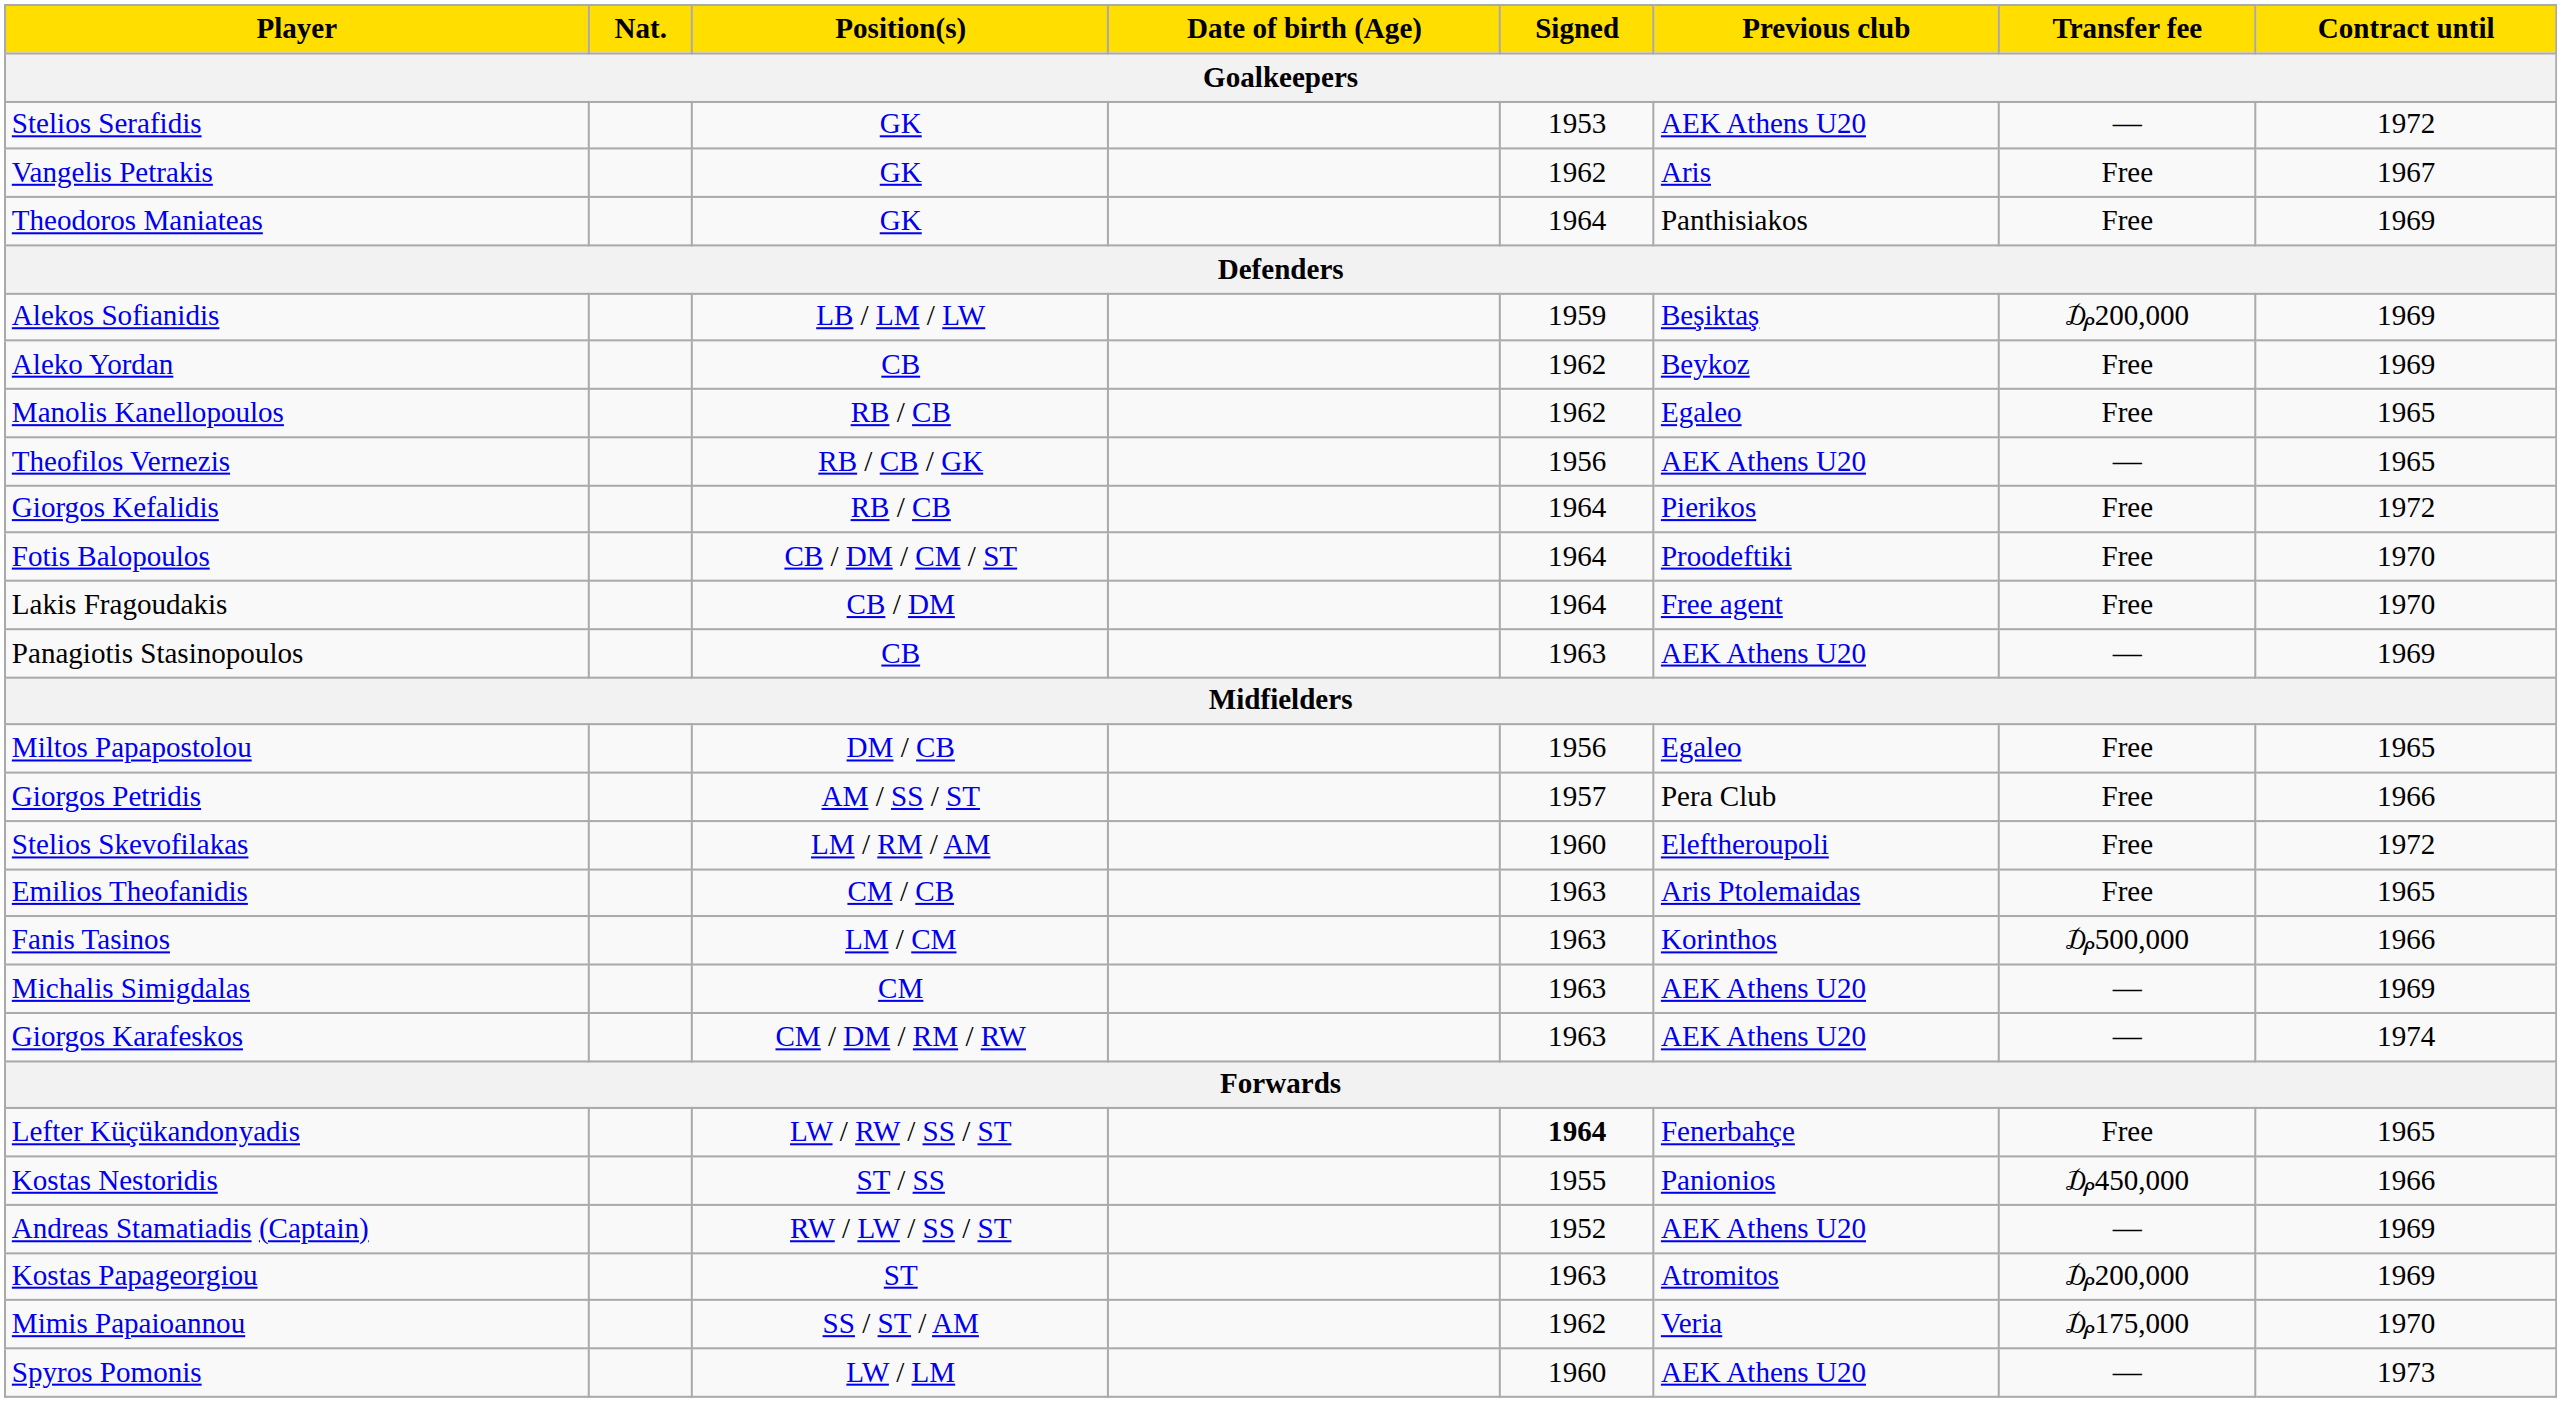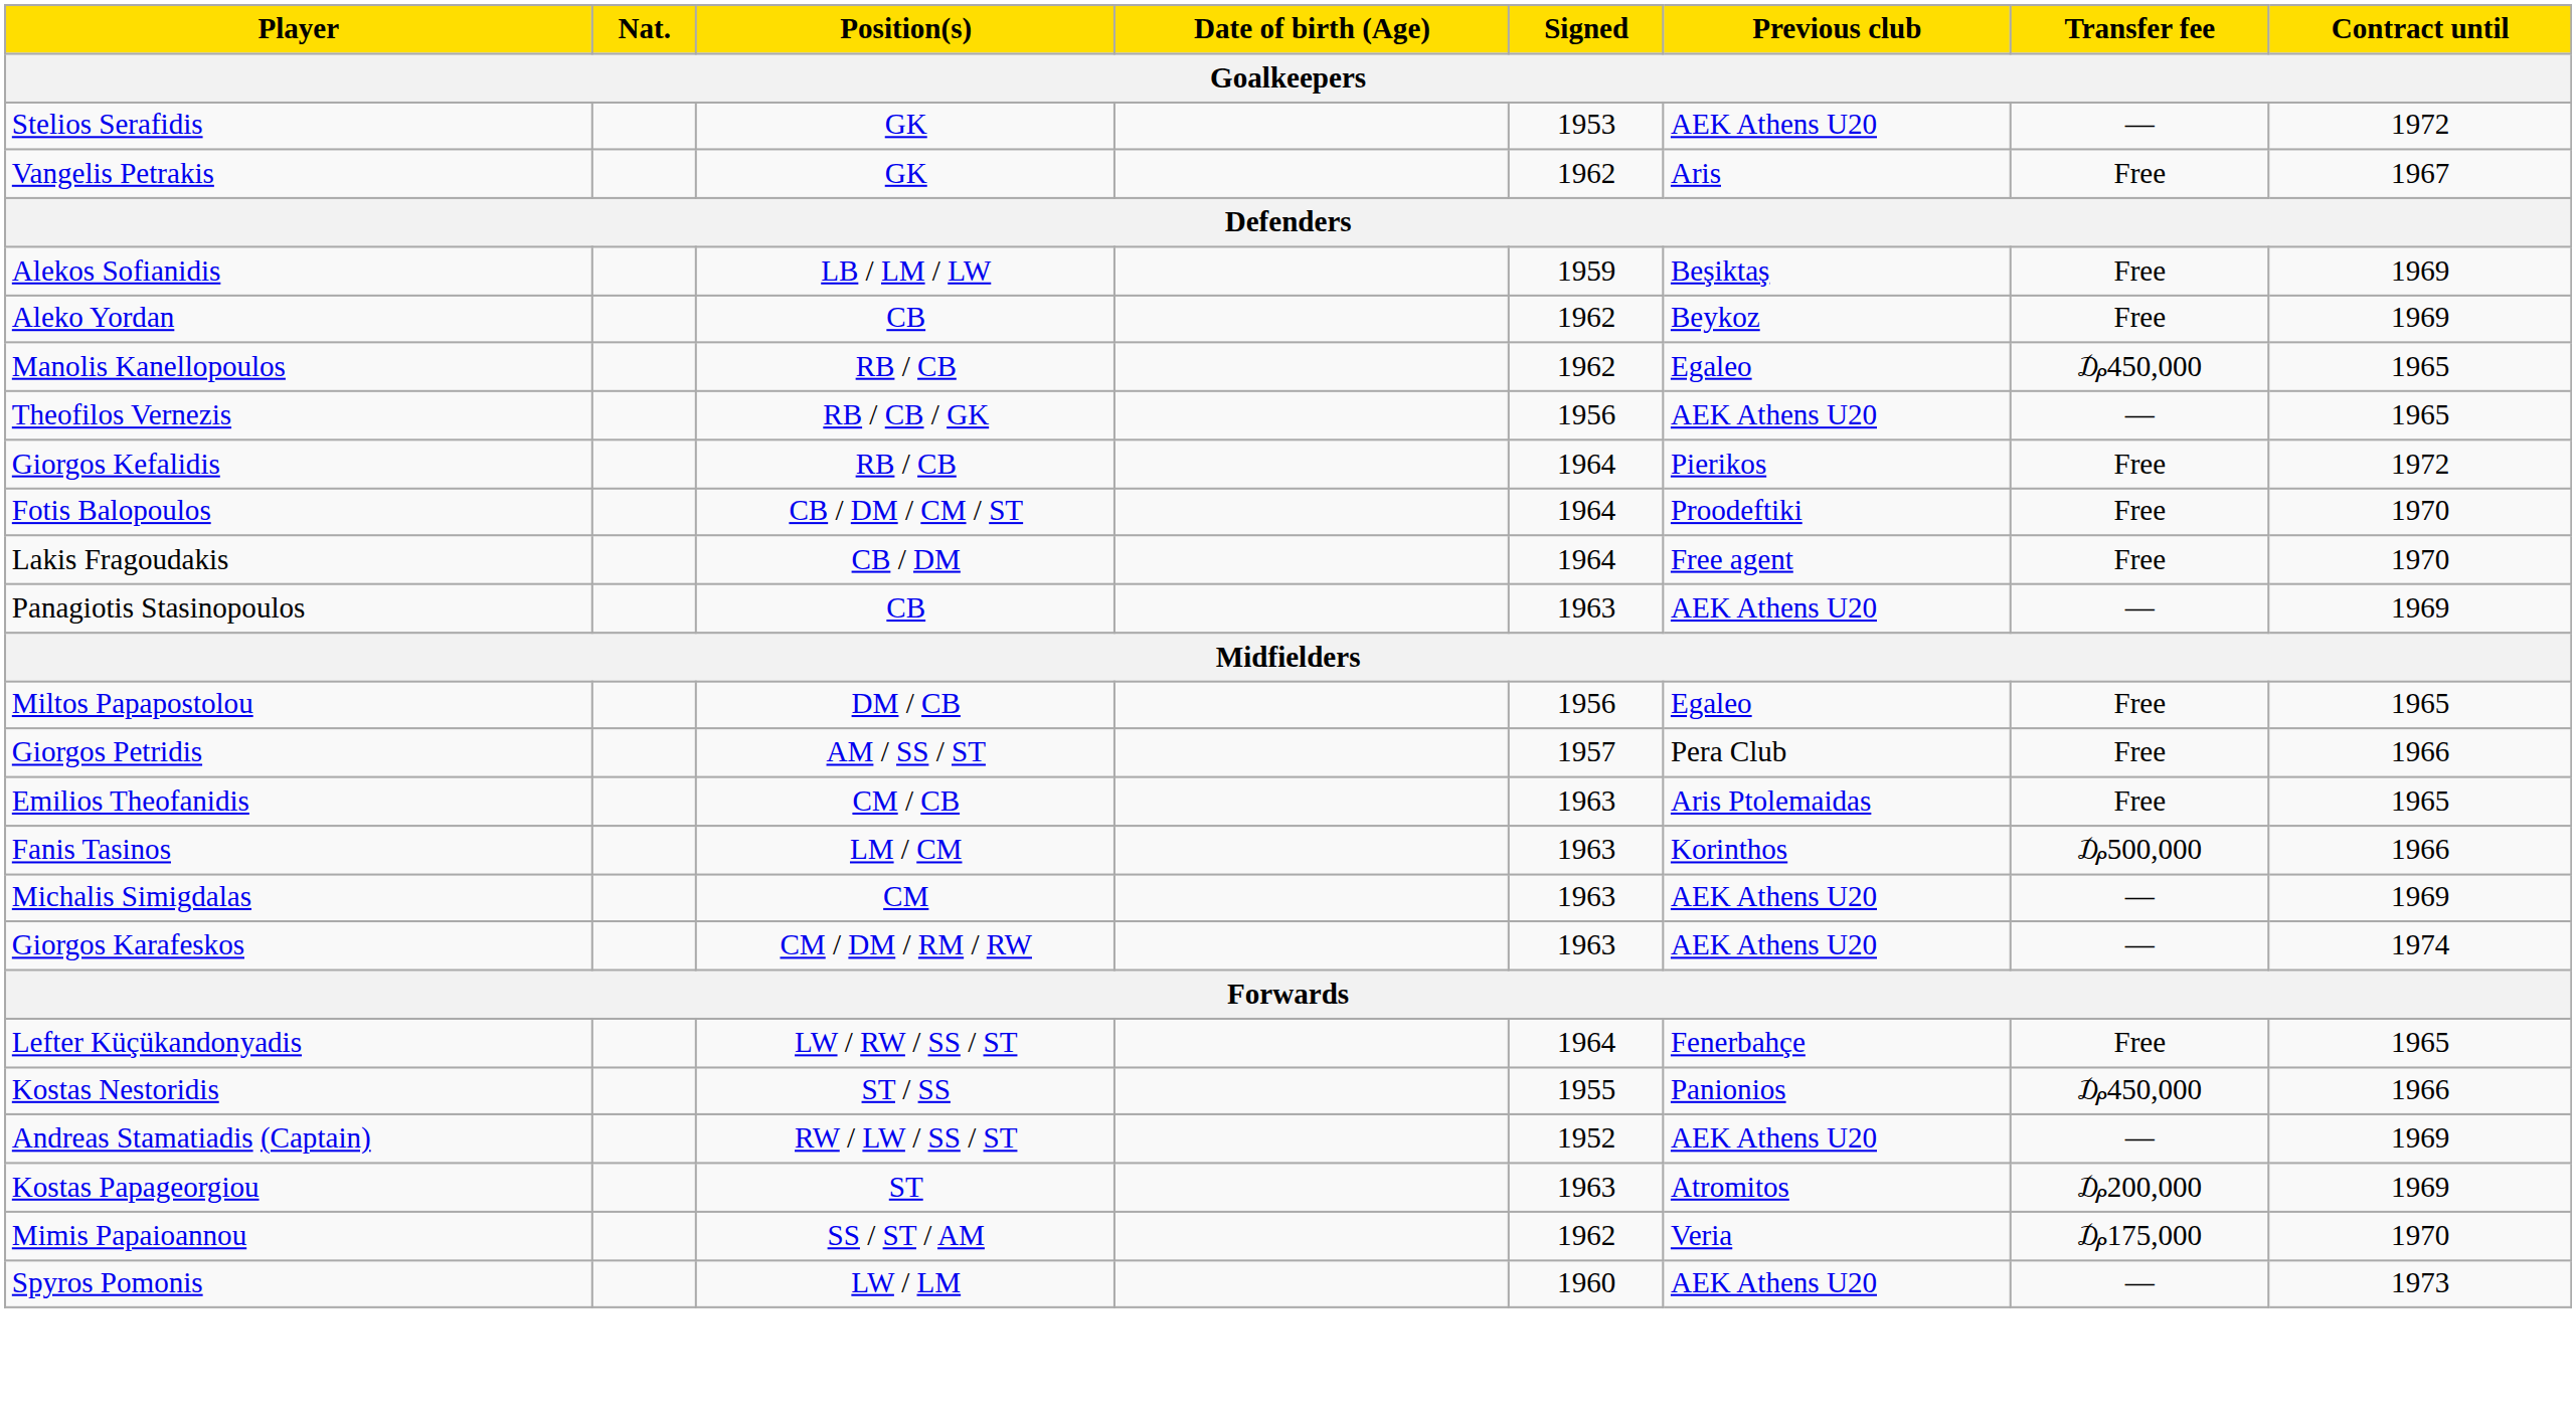- row: Theodoros Maniateas | GK | 1964 | Panthisiakos | Free | 1969
Alekos Sofianidis | Transfer fee: ₯200,000 -> Free
Manolis Kanellopoulos | Transfer fee: Free -> ₯450,000
- row: Stelios Skevofilakas | LM / RM / AM | 1960 | Eleftheroupoli | Free | 1972
Lefter Küçükandonyadis | Signed: bold -> normal
